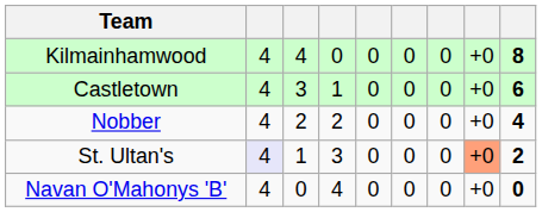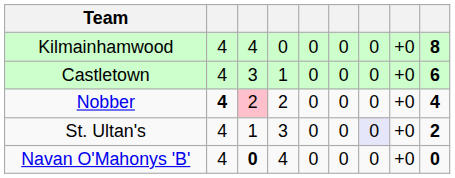Nobber | column 2: normal -> bold
Nobber | column 3: no background -> pink background
St. Ultan's | column 2: lavender background -> no background
St. Ultan's | column 7: no background -> lavender background
St. Ultan's | column 8: lightsalmon background -> no background
Navan O'Mahonys 'B' | column 3: normal -> bold
